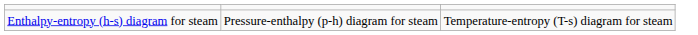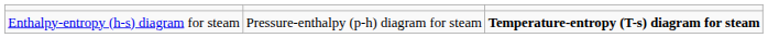Enthalpy-entropy (h-s) diagram for steam | column 3: normal -> bold
